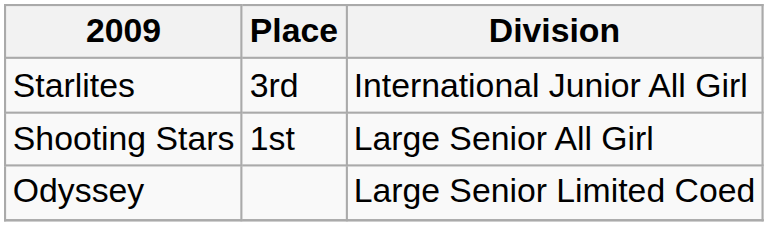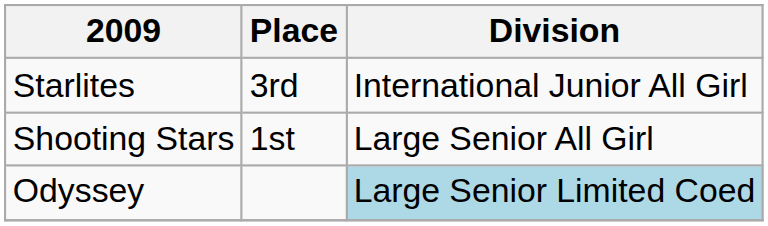Odyssey | Division: no background -> lightblue background
